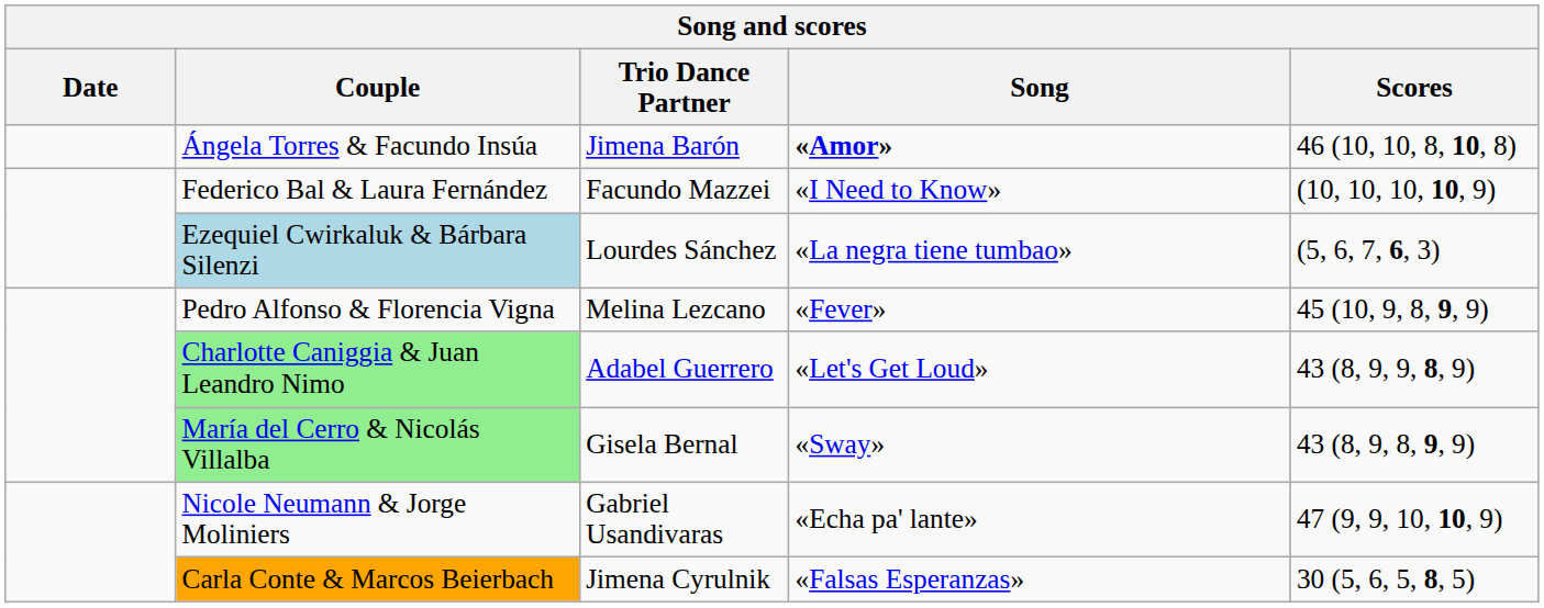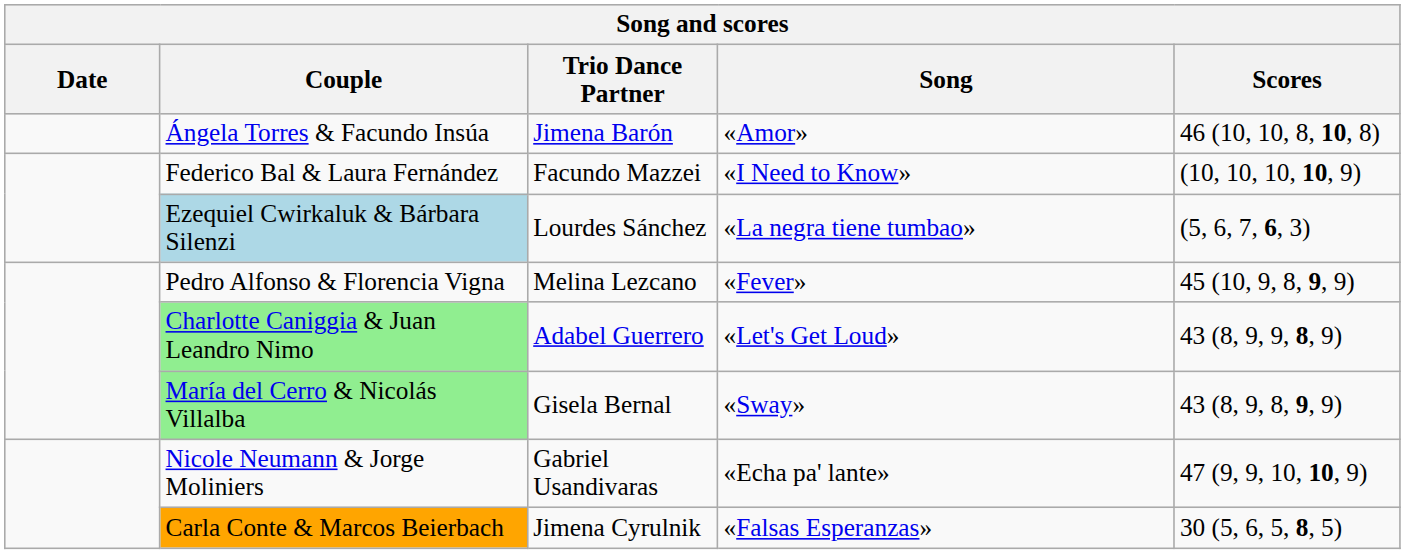Ángela Torres & Facundo Insúa | Song: bold -> normal
